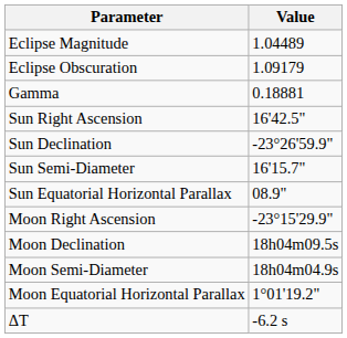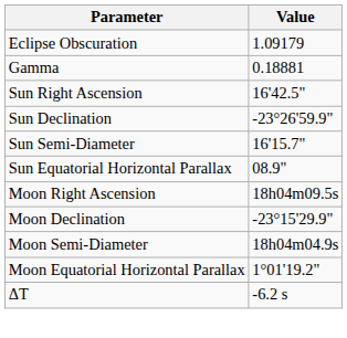- row: Eclipse Magnitude | 1.04489
Moon Right Ascension | Value: -23°15'29.9" -> 18h04m09.5s
Moon Declination | Value: 18h04m09.5s -> -23°15'29.9"
